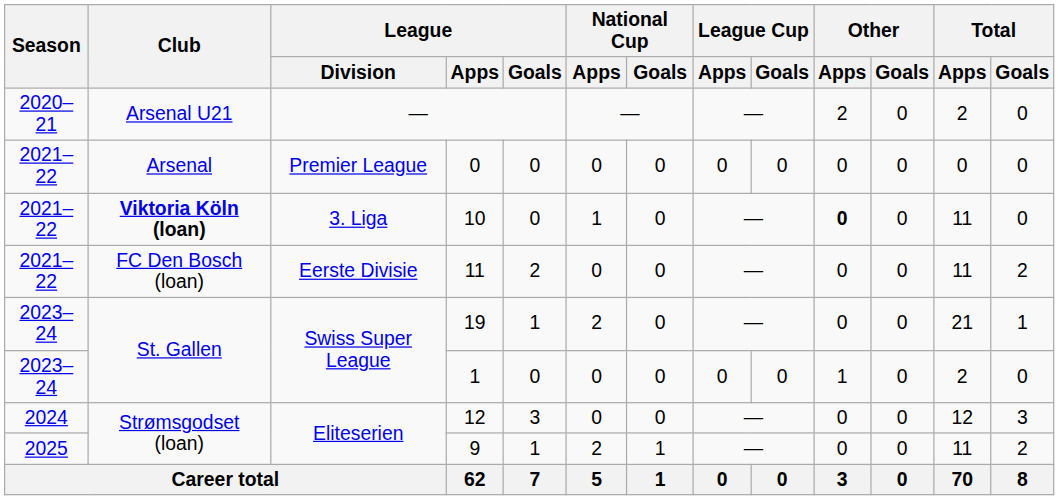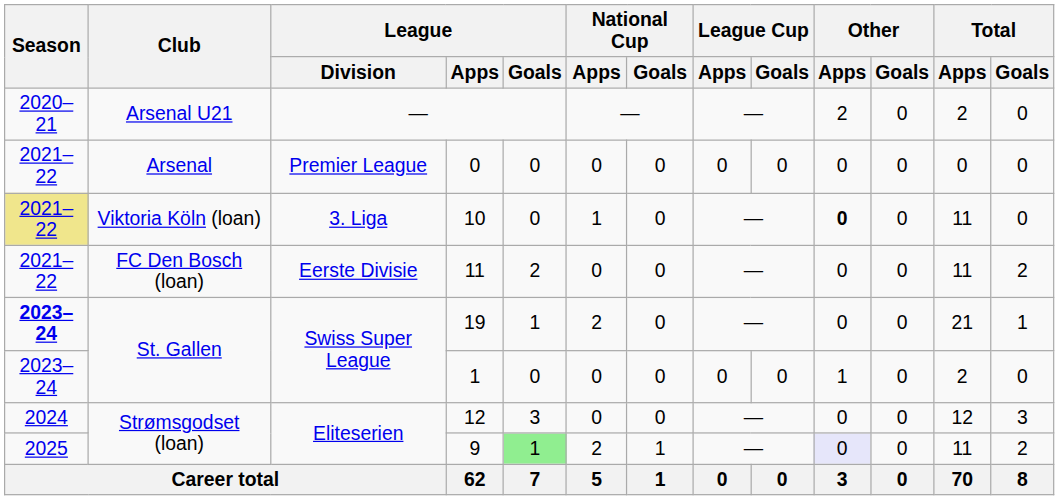10 | Season: no background -> khaki background
10 | Club: bold -> normal
19 | Season: normal -> bold
9 | League / Goals: no background -> lightgreen background
9 | Other / Apps: no background -> lavender background
